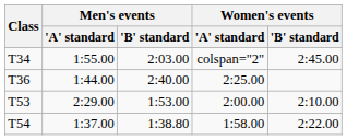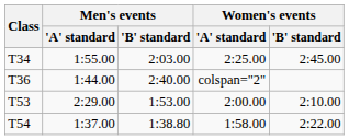T34 | Women's events / 'A' standard: colspan="2" -> 2:25.00
T36 | Women's events / 'A' standard: 2:25.00 -> colspan="2"
